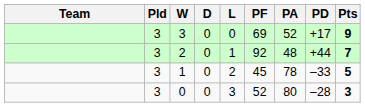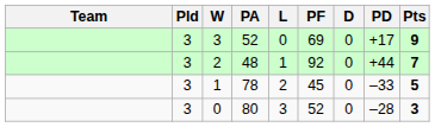columns swapped: D <-> PA
